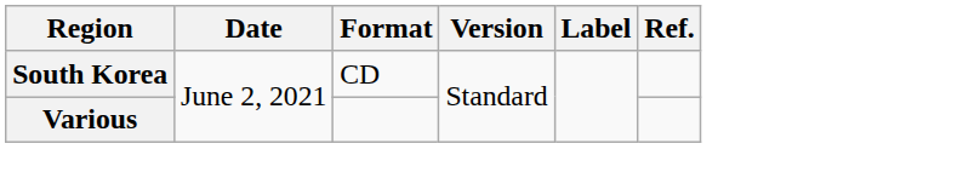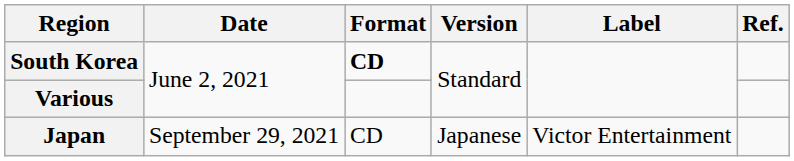South Korea | Format: normal -> bold
+ row: Japan | September 29, 2021 | CD | Japanese | Victor Entertainment
